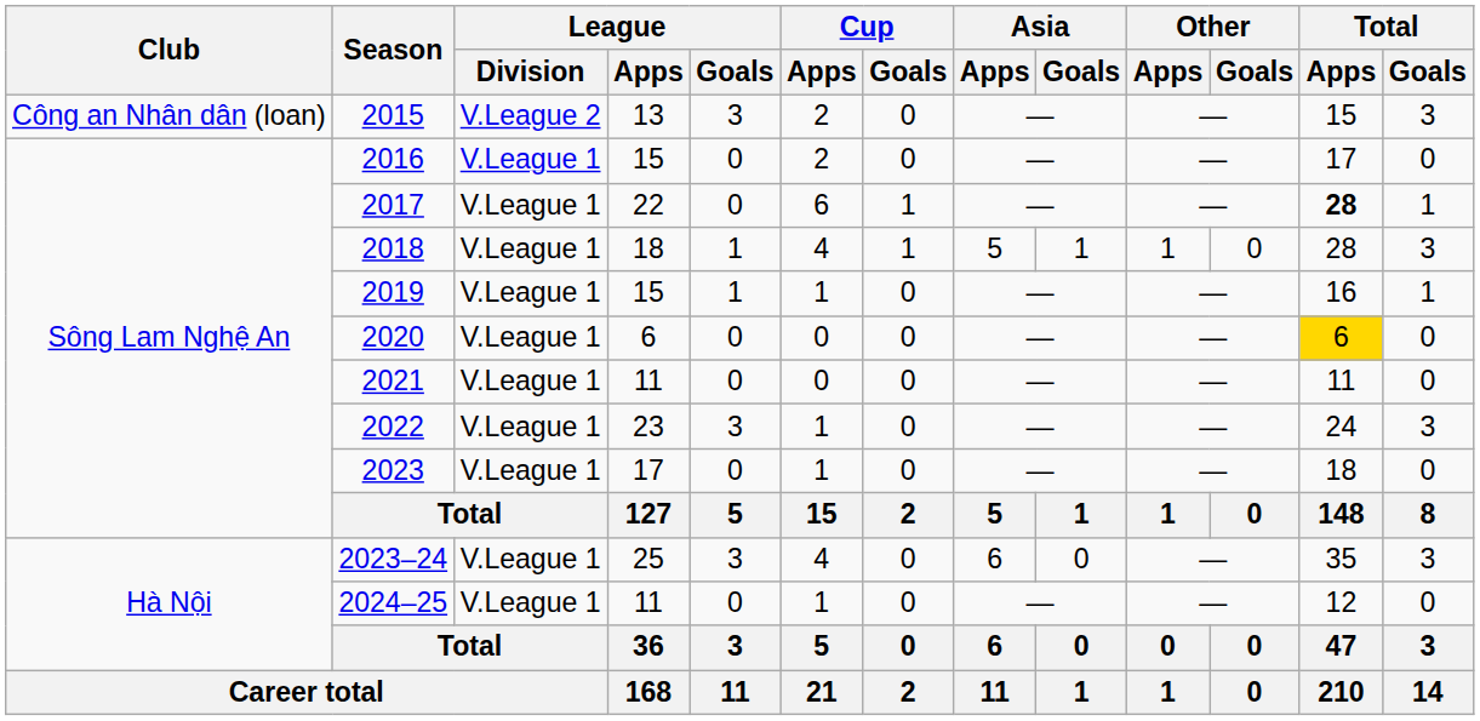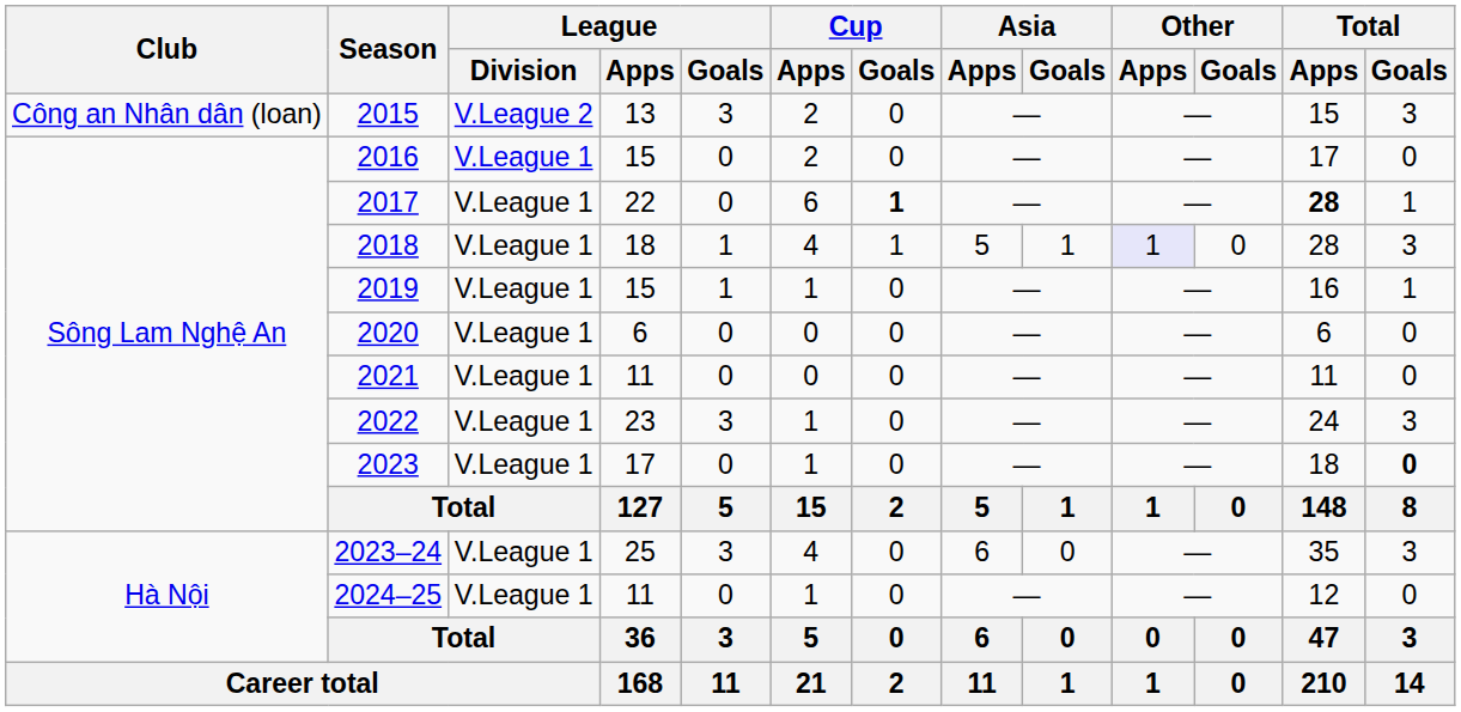2017 | Cup / Goals: normal -> bold
2018 | Other / Apps: no background -> lavender background
2020 | Total / Apps: gold background -> no background
2023 | Total / Goals: normal -> bold
